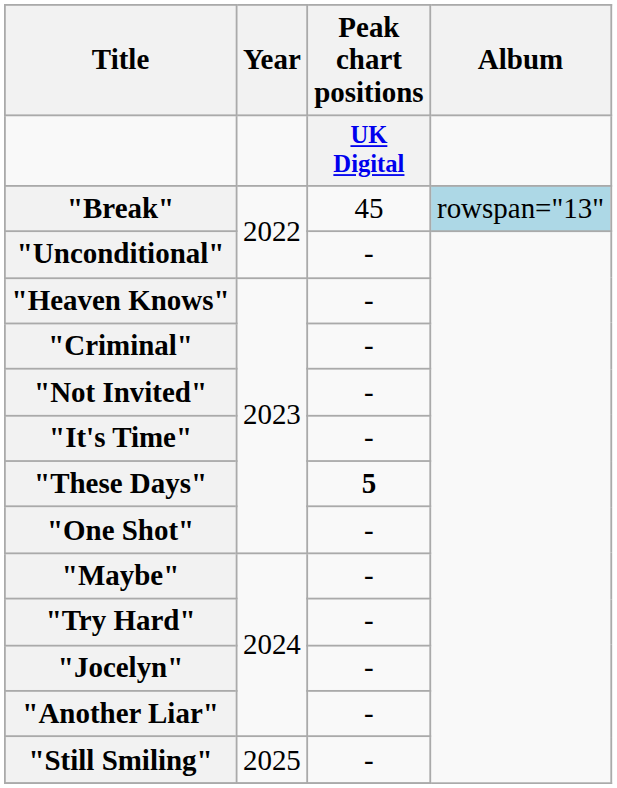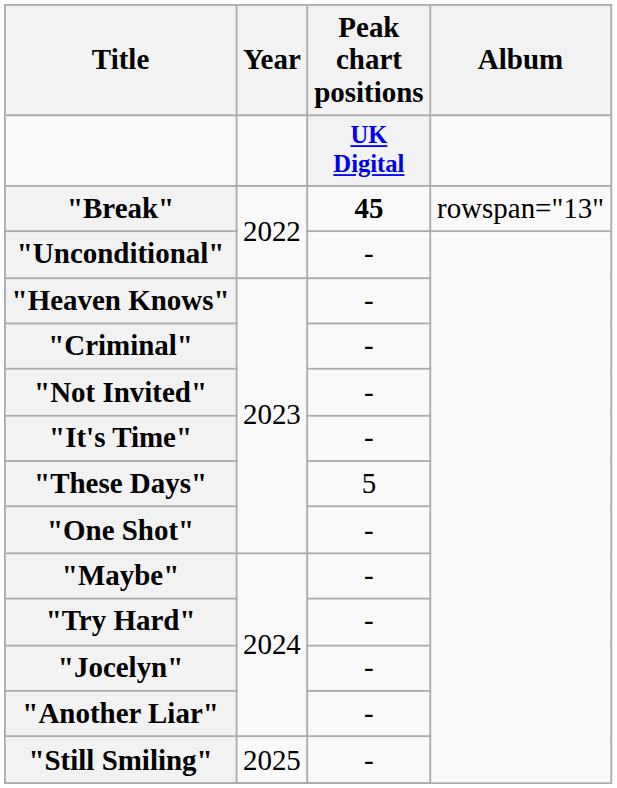"Break" | Peak chart positions: normal -> bold
"Break" | Album: lightblue background -> no background
"These Days" | Peak chart positions: bold -> normal
